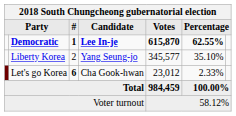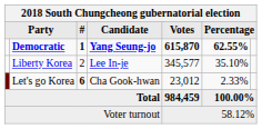Democratic | Candidate: Lee In-je -> Yang Seung-jo
Liberty Korea | Candidate: Yang Seung-jo -> Lee In-je
